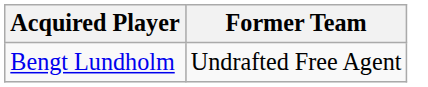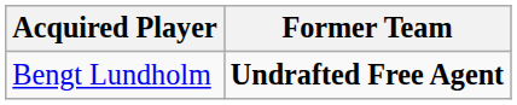Bengt Lundholm | Former Team: normal -> bold
